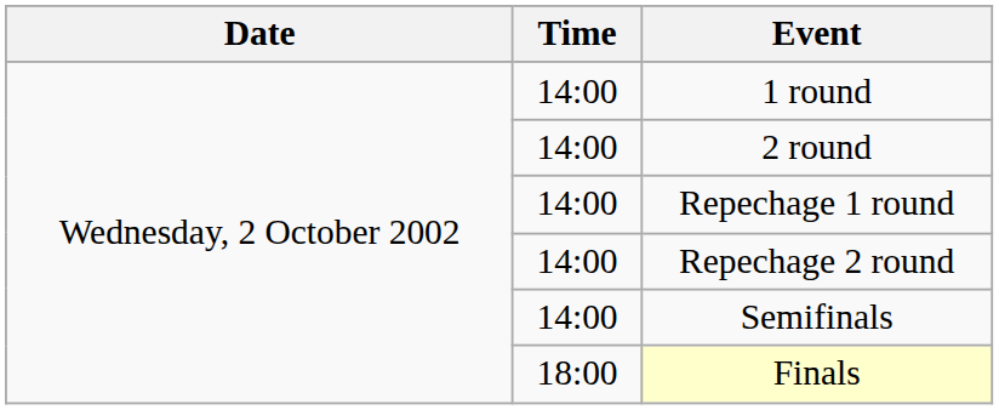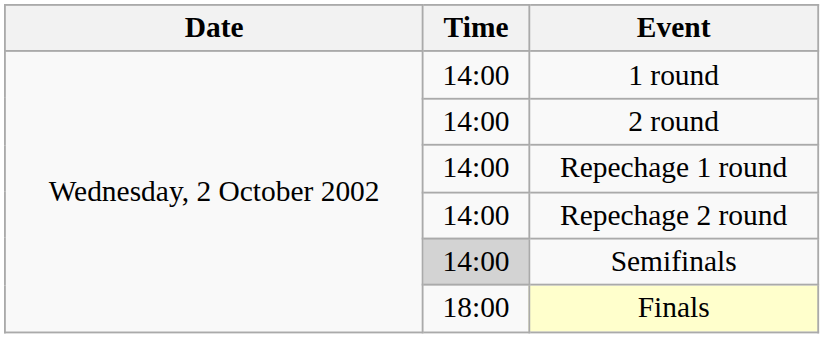Semifinals | Time: no background -> lightgrey background
